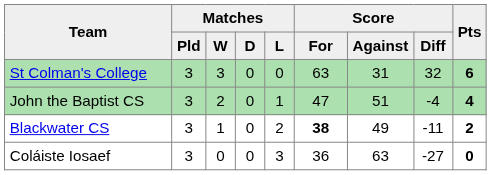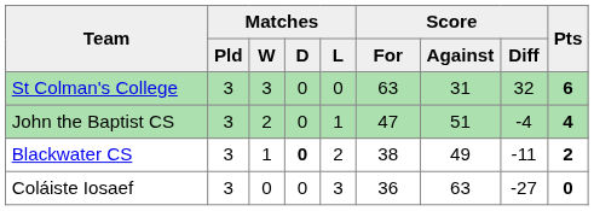Blackwater CS | Matches / D: normal -> bold
Blackwater CS | Score / For: bold -> normal
